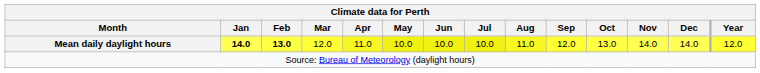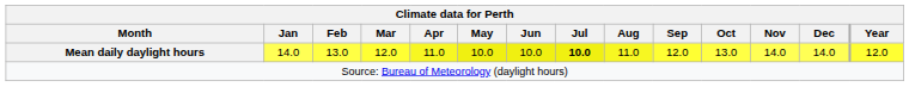row 3 | Jan: bold -> normal
row 3 | Feb: bold -> normal
row 3 | Jul: normal -> bold
